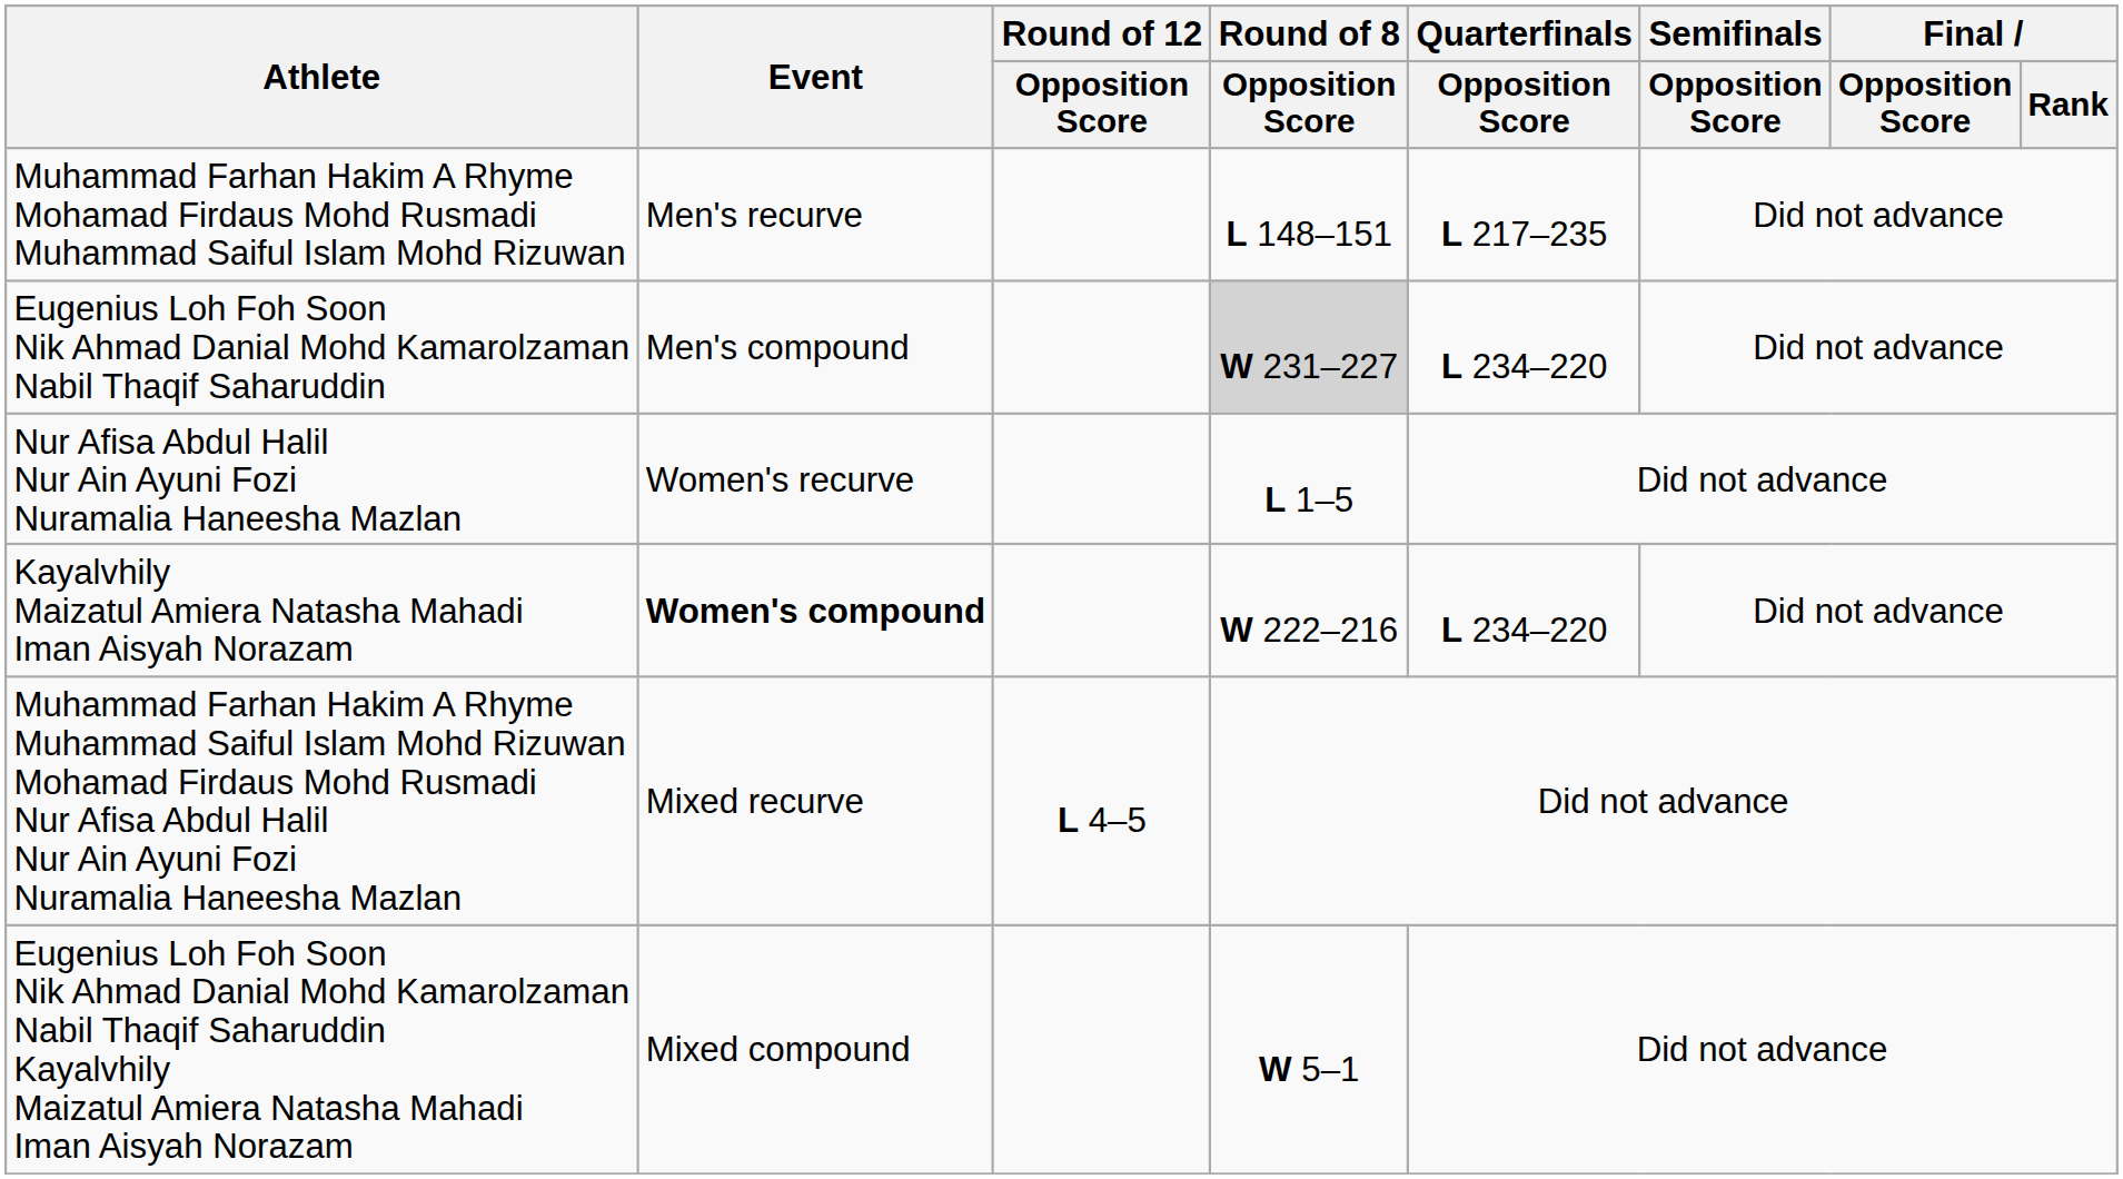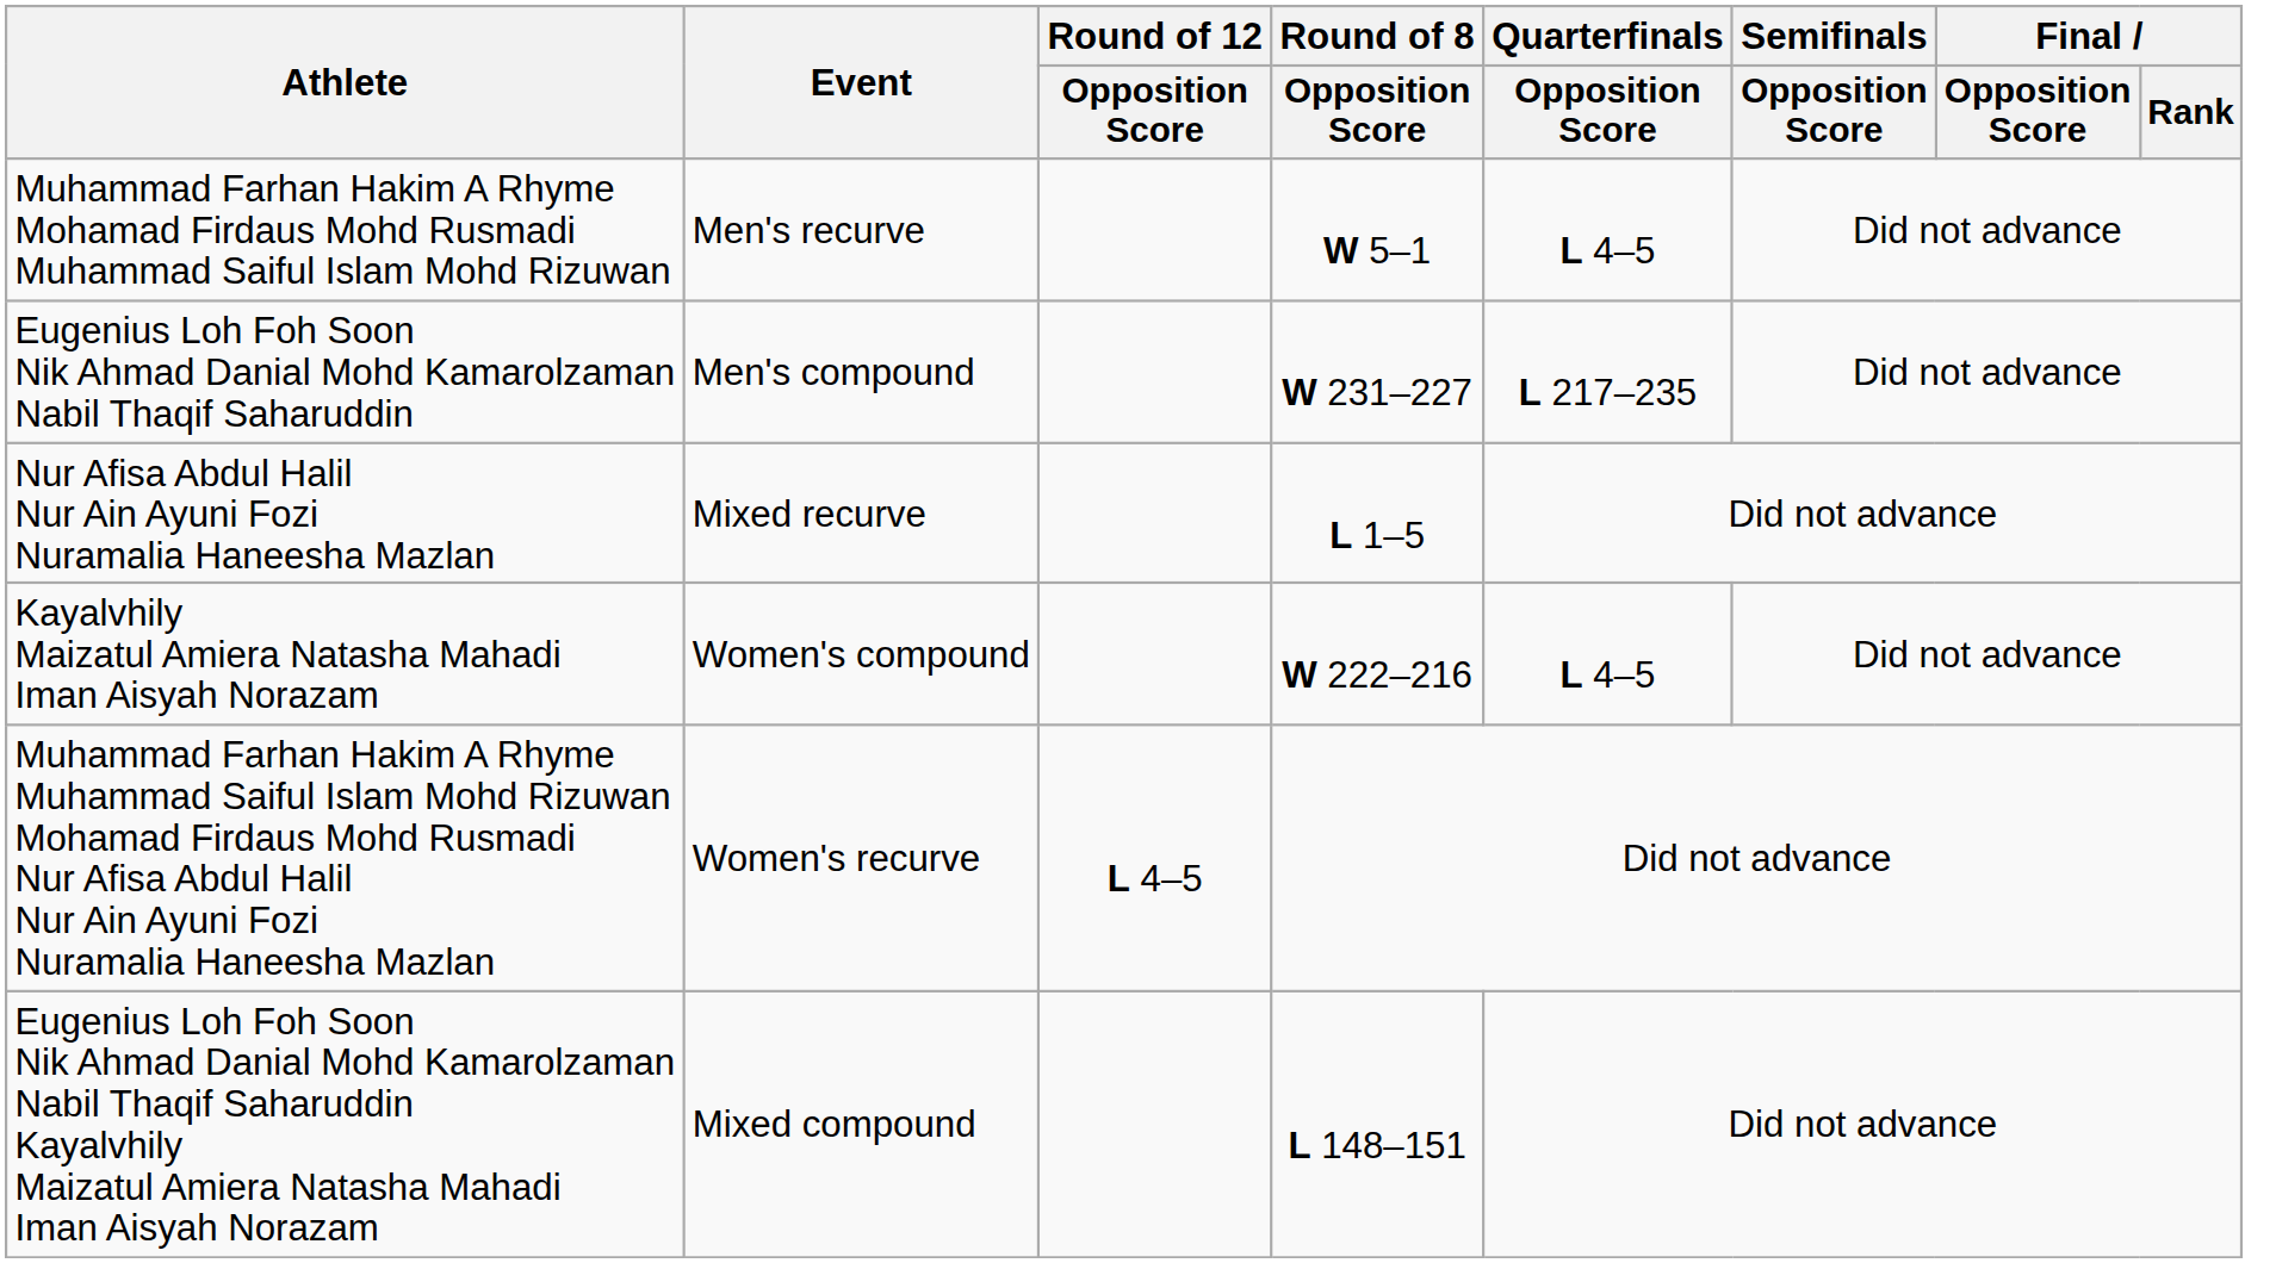row 3 | Round of 8 / Opposition Score: L 148–151 -> W 5–1
row 3 | Quarterfinals / Opposition Score: L 217–235 -> L 4–5
row 4 | Round of 8 / Opposition Score: lightgrey background -> no background
row 4 | Quarterfinals / Opposition Score: L 234–220 -> L 217–235
row 5 | Event: Women's recurve -> Mixed recurve
row 6 | Event: bold -> normal
row 6 | Quarterfinals / Opposition Score: L 234–220 -> L 4–5
row 7 | Event: Mixed recurve -> Women's recurve
row 8 | Round of 8 / Opposition Score: W 5–1 -> L 148–151
